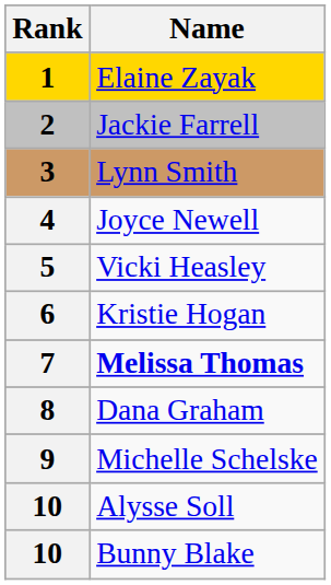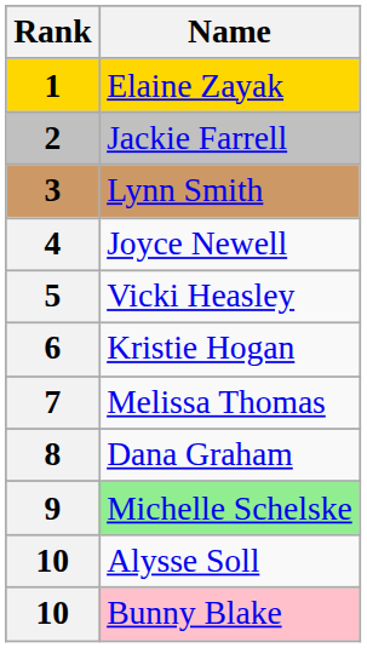Melissa Thomas | Name: bold -> normal
Michelle Schelske | Name: no background -> lightgreen background
Bunny Blake | Name: no background -> pink background
